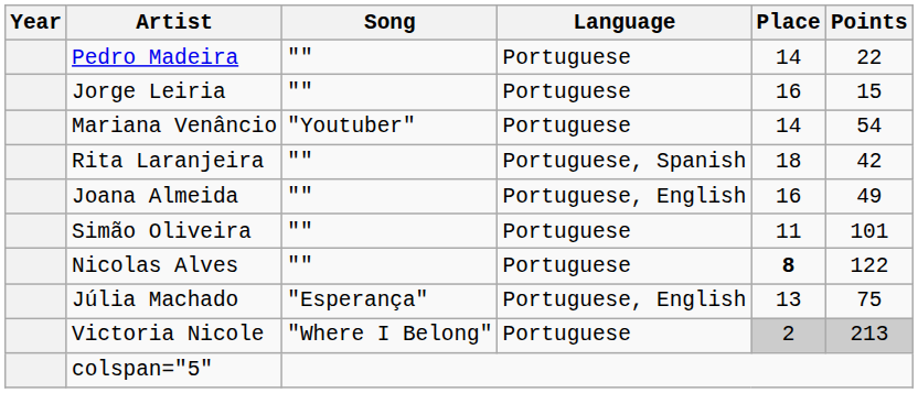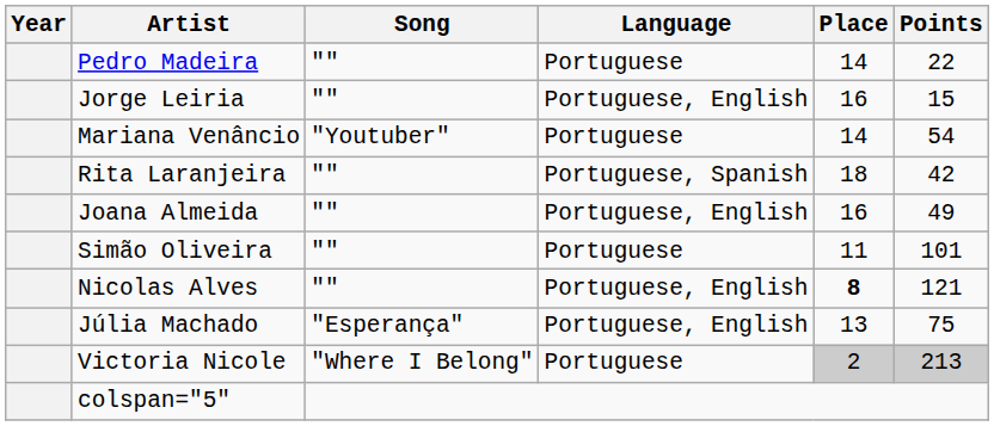Jorge Leiria | Language: Portuguese -> Portuguese, English
Nicolas Alves | Language: Portuguese -> Portuguese, English
Nicolas Alves | Points: 122 -> 121
